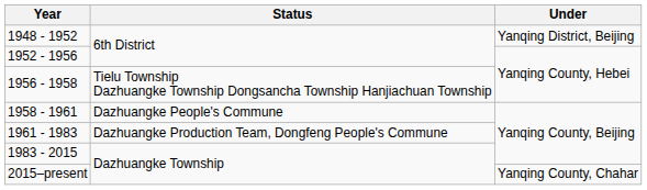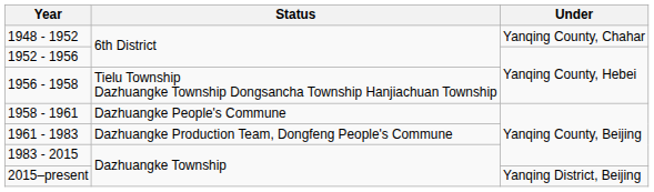1948 - 1952 | Under: Yanqing District, Beijing -> Yanqing County, Chahar
2015–present | Under: Yanqing County, Chahar -> Yanqing District, Beijing
